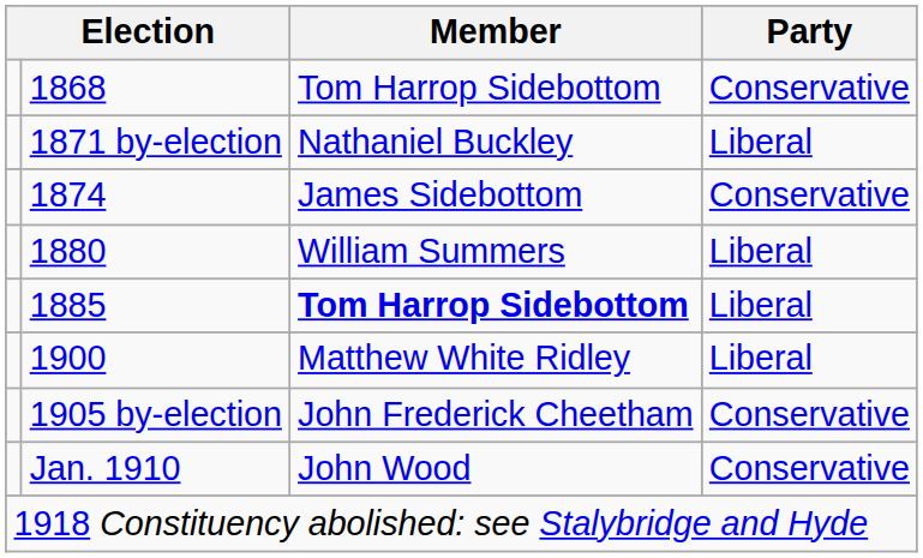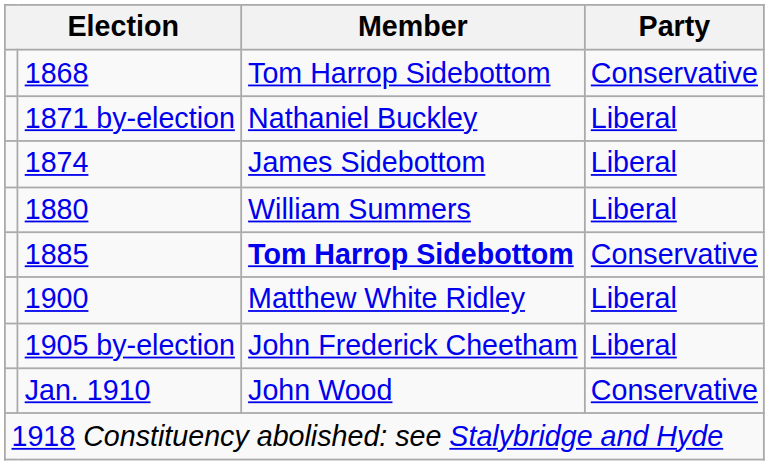1874 | Party: Conservative -> Liberal
1885 | Party: Liberal -> Conservative
1905 by-election | Party: Conservative -> Liberal
